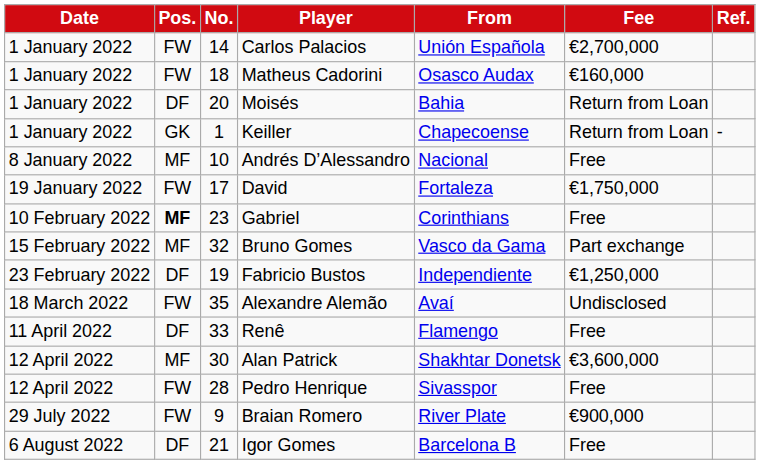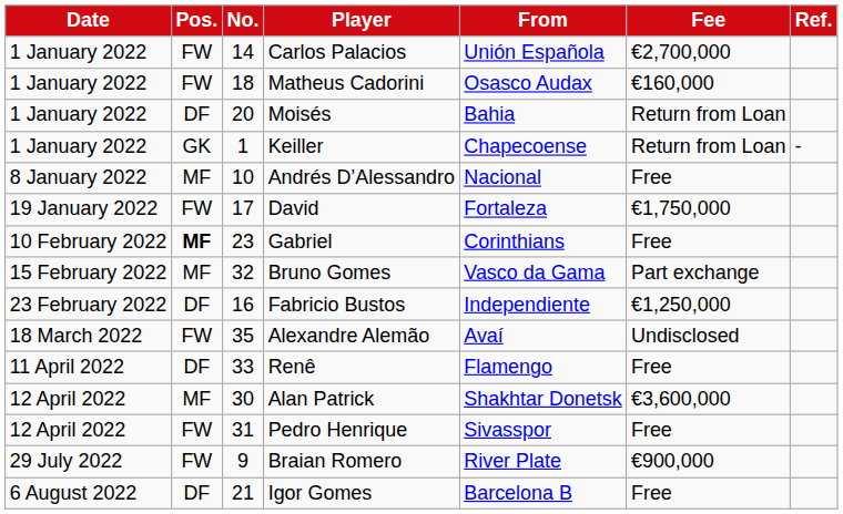Fabricio Bustos | No.: 19 -> 16
Pedro Henrique | No.: 28 -> 31
